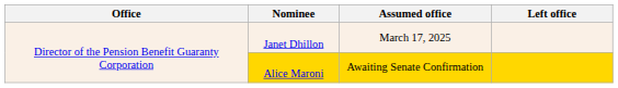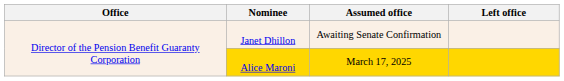Janet Dhillon | Assumed office: March 17, 2025 -> Awaiting Senate Confirmation
Alice Maroni | Assumed office: Awaiting Senate Confirmation -> March 17, 2025
